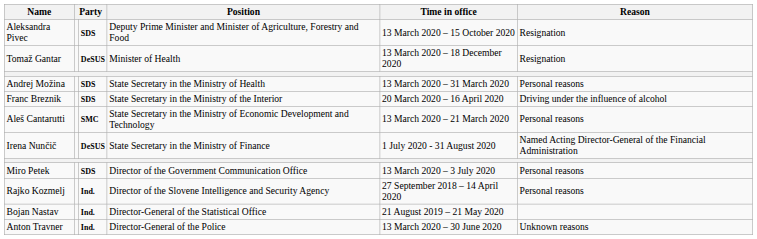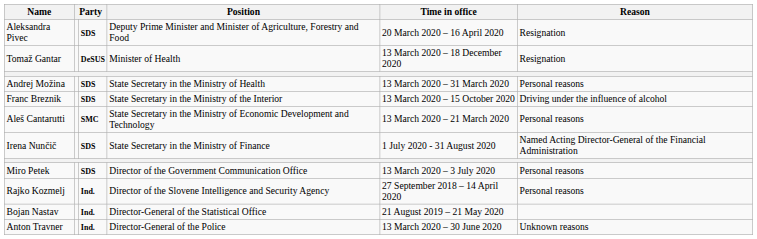Aleksandra Pivec | Time in office: 13 March 2020 – 15 October 2020 -> 20 March 2020 – 16 April 2020
Franc Breznik | Time in office: 20 March 2020 – 16 April 2020 -> 13 March 2020 – 15 October 2020
Irena Nunčič | column 3: DeSUS -> SDS
